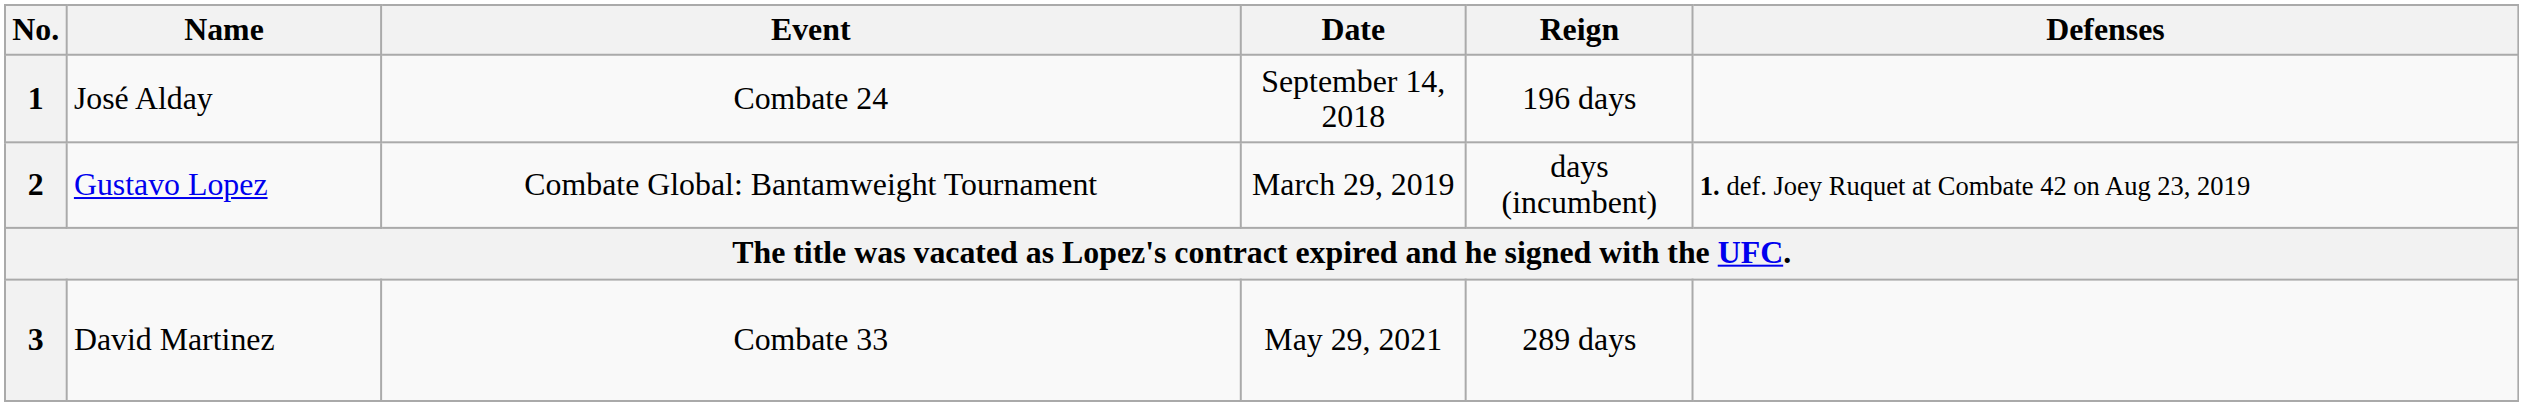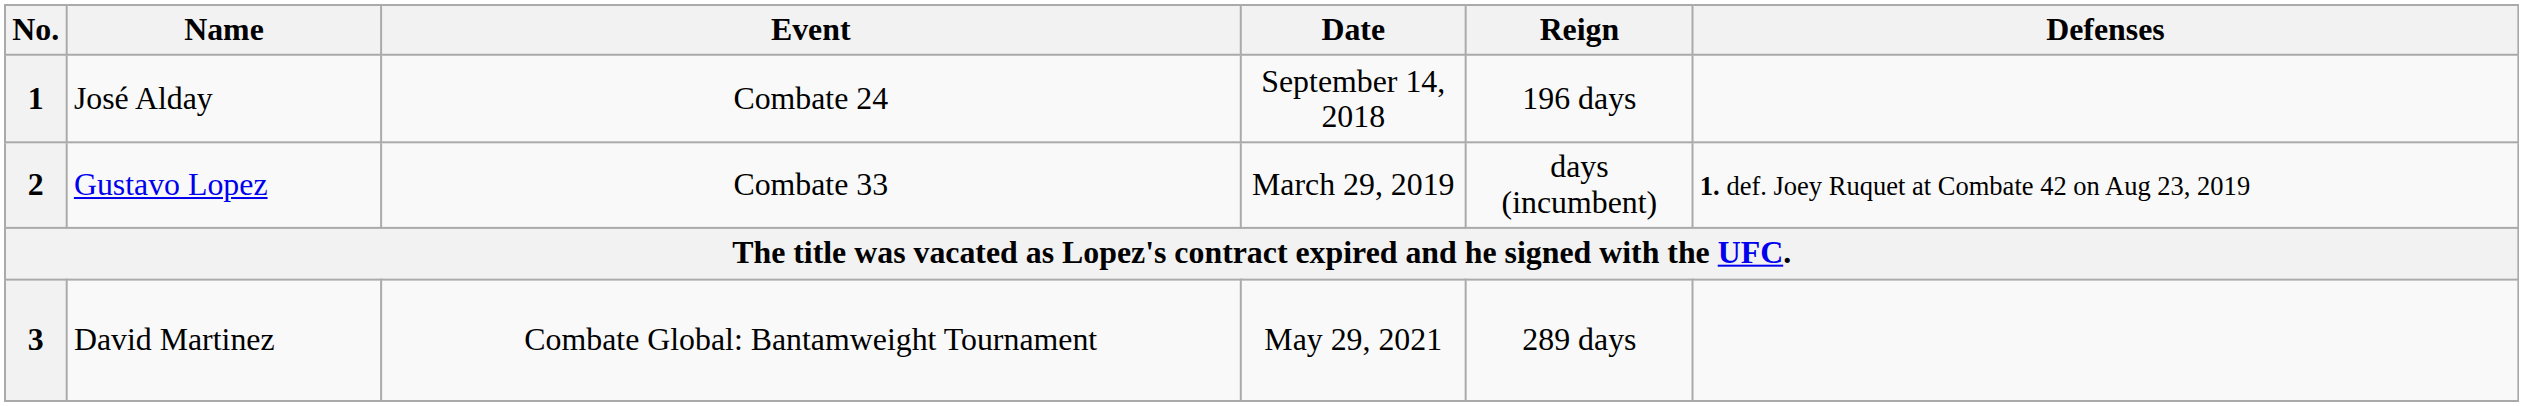2 | Event: Combate Global: Bantamweight Tournament -> Combate 33
3 | Event: Combate 33 -> Combate Global: Bantamweight Tournament
